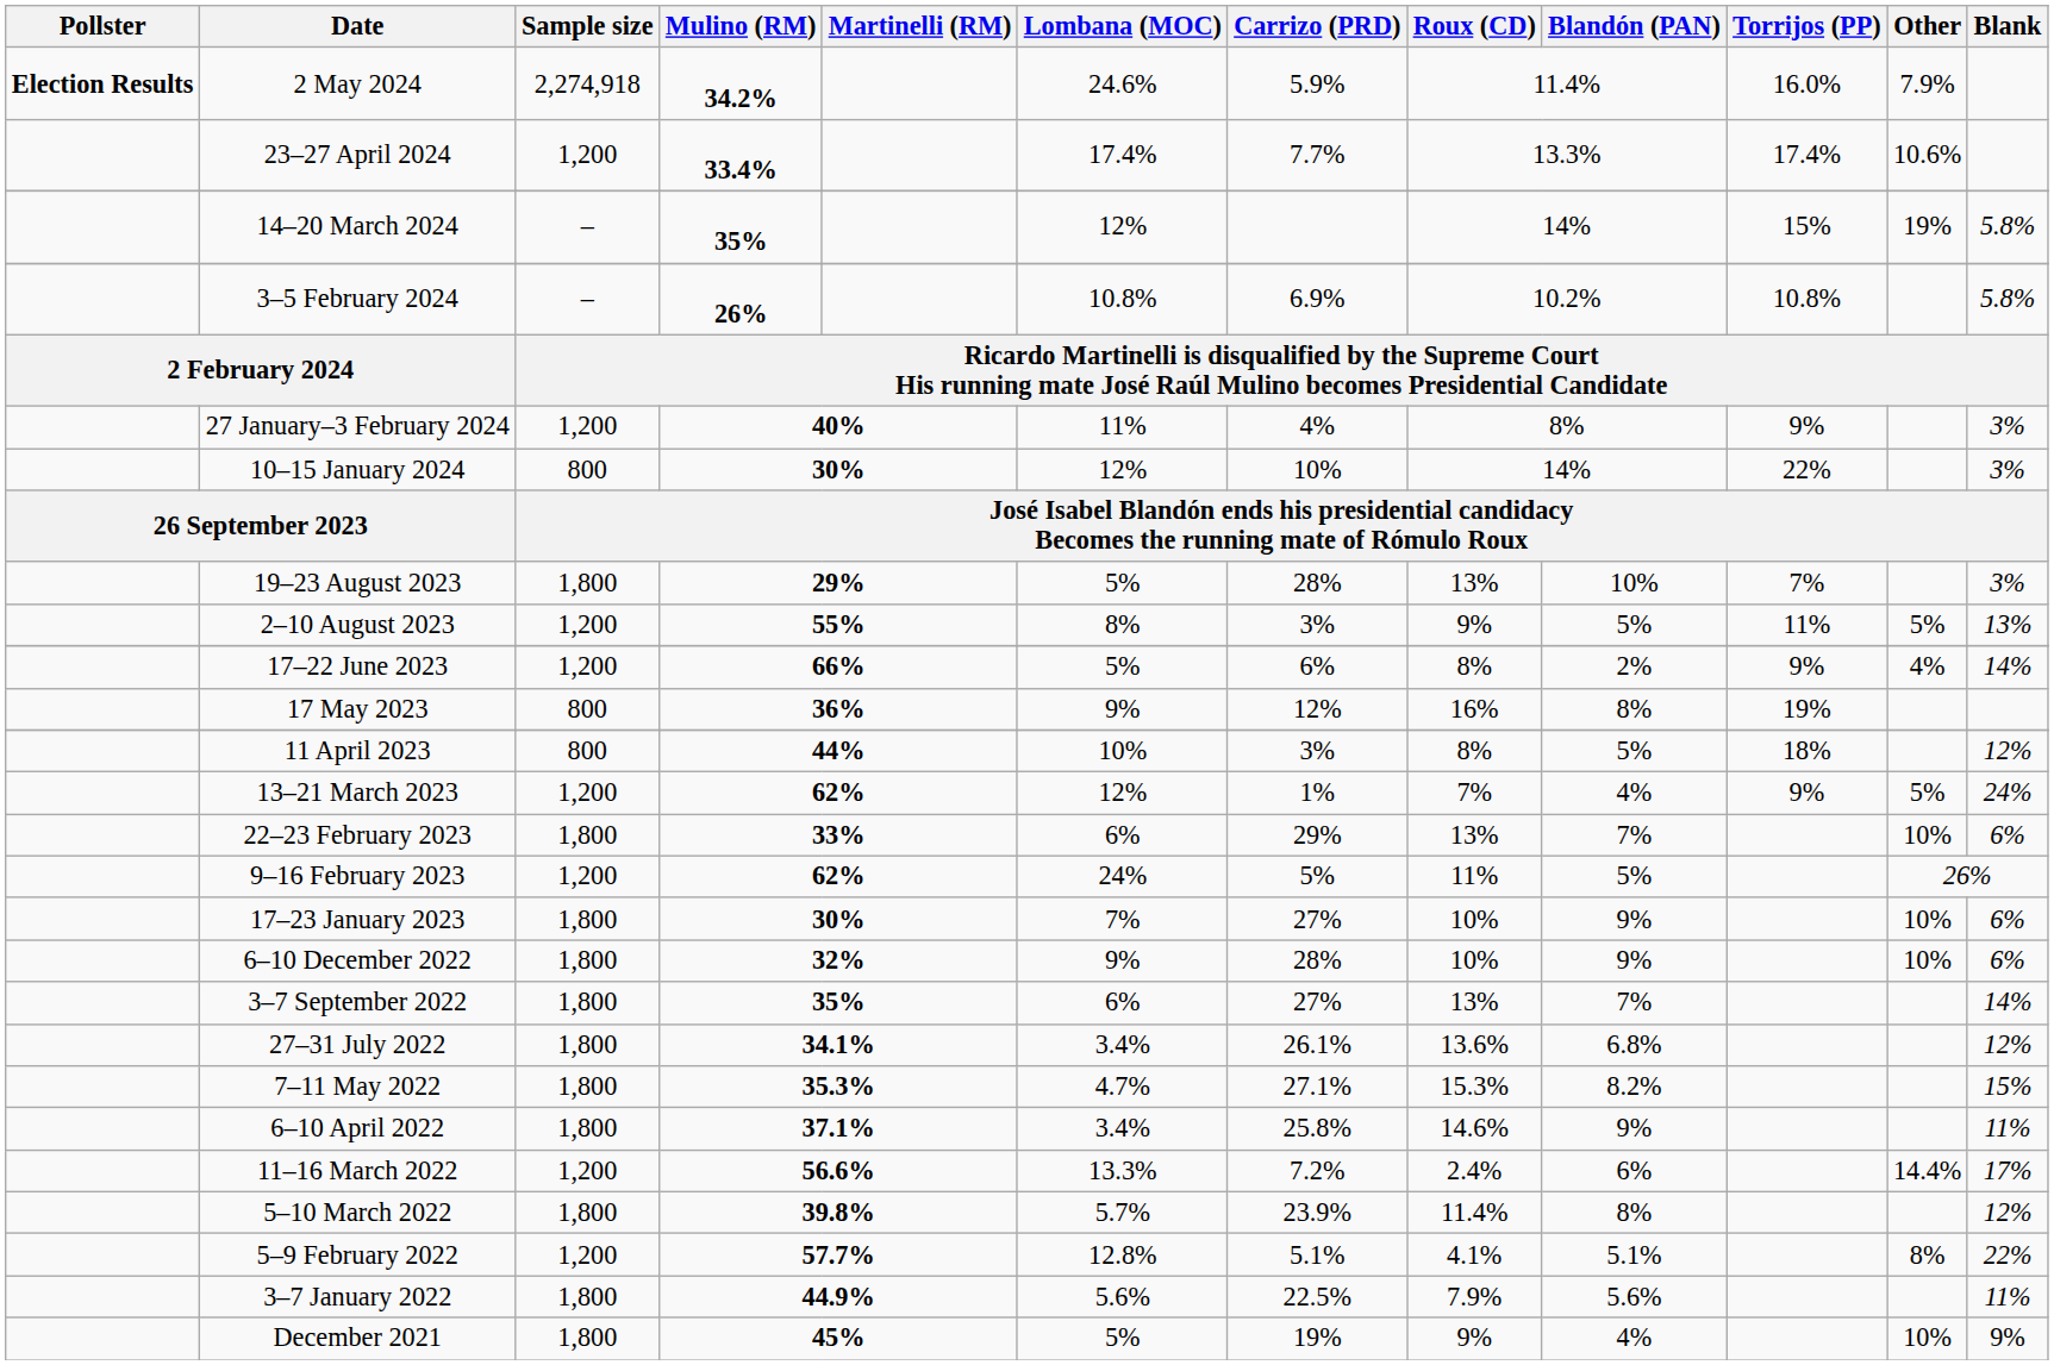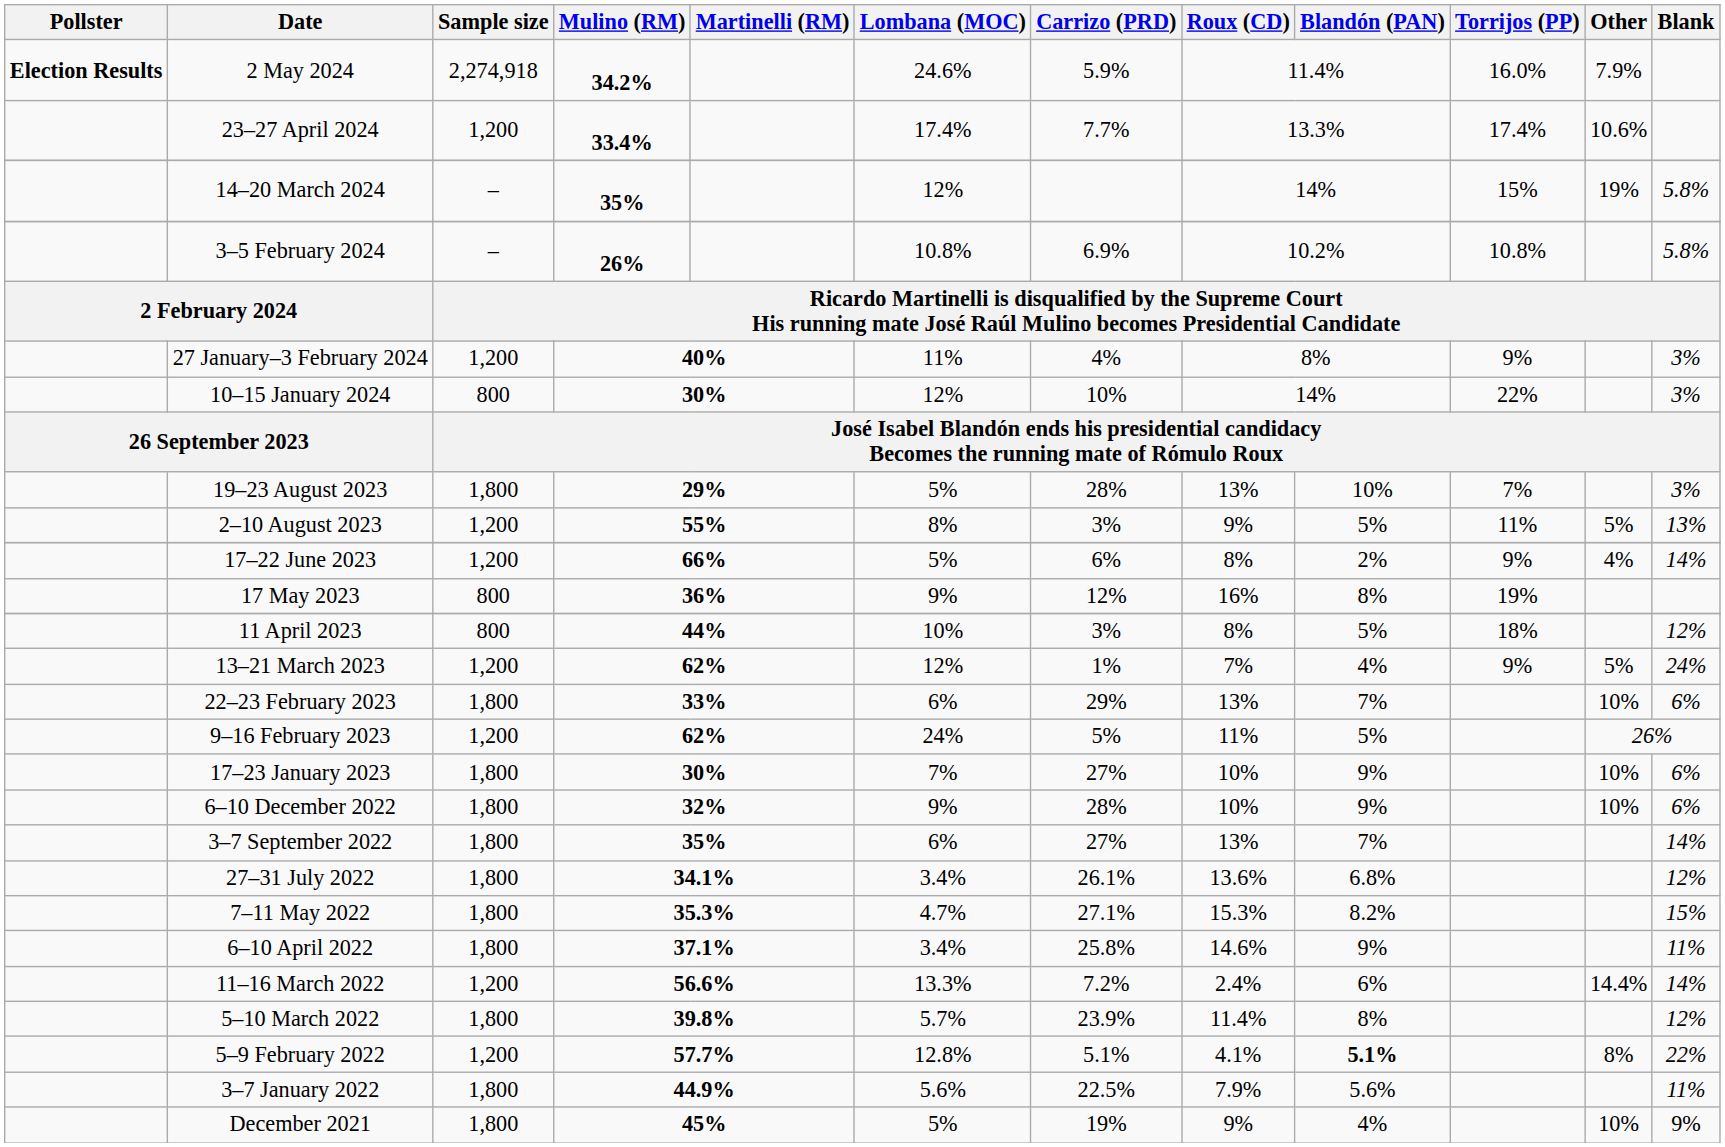11–16 March 2022 | Blank: 17% -> 14%
5–9 February 2022 | Blandón (PAN): normal -> bold
